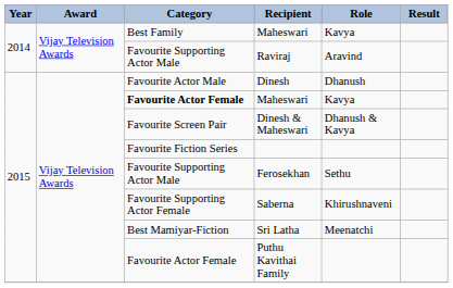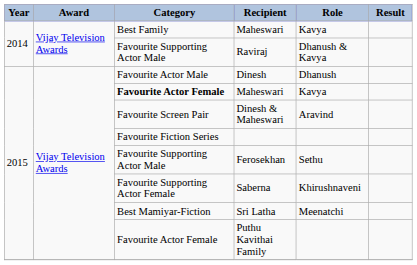Raviraj | Role: Aravind -> Dhanush & Kavya
Dinesh & Maheswari | Role: Dhanush & Kavya -> Aravind
